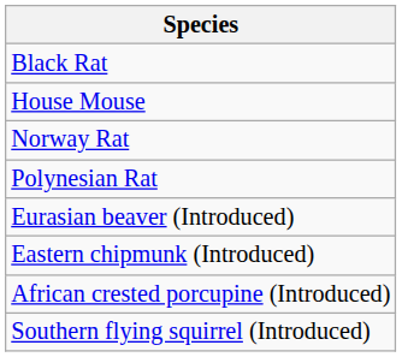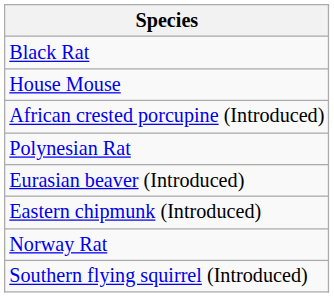row 4 | column 1: Norway Rat -> African crested porcupine (Introduced)
row 8 | column 1: African crested porcupine (Introduced) -> Norway Rat
